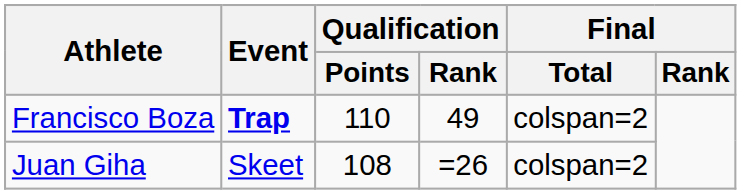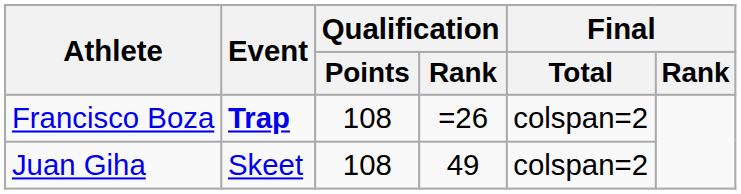Francisco Boza | Qualification / Points: 110 -> 108
Francisco Boza | Qualification / Rank: 49 -> =26
Juan Giha | Qualification / Rank: =26 -> 49
